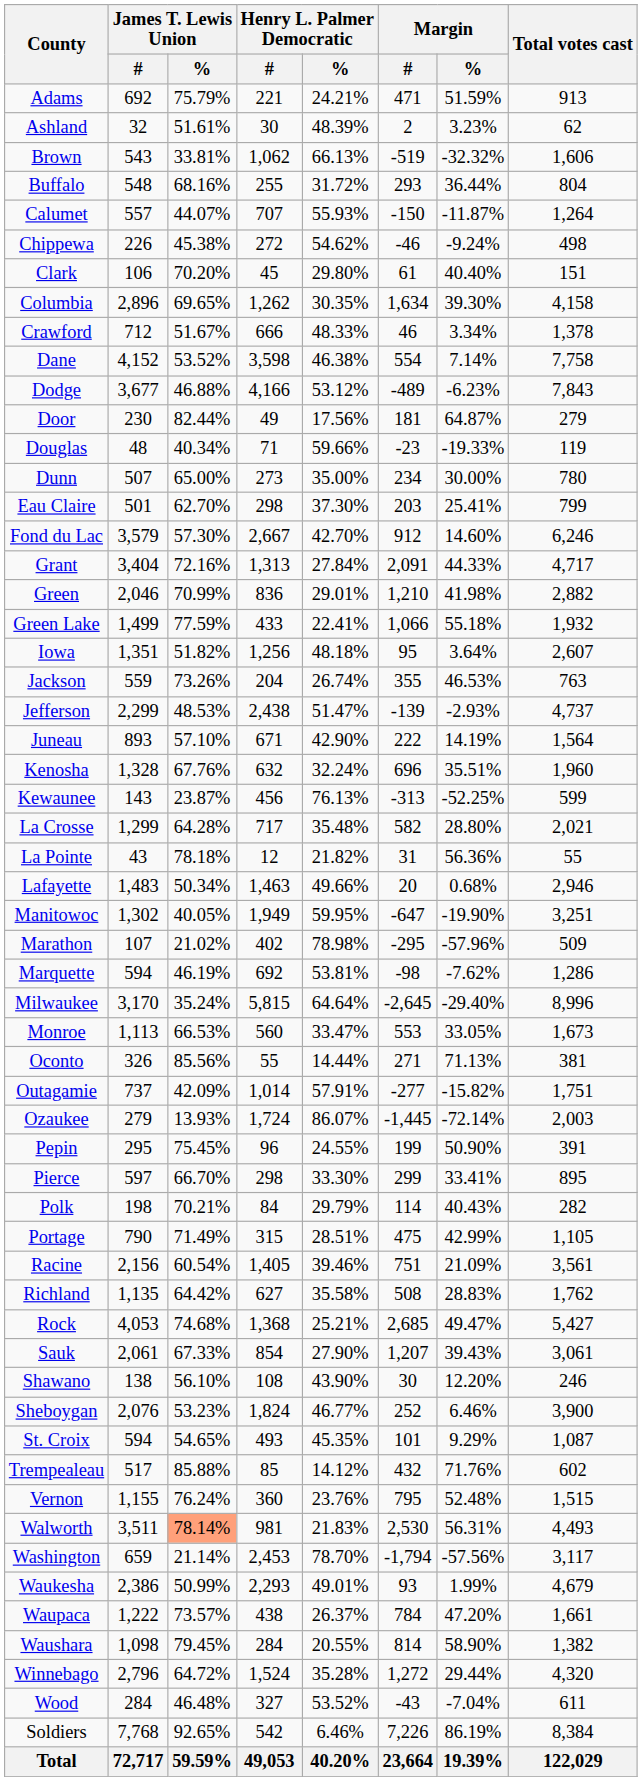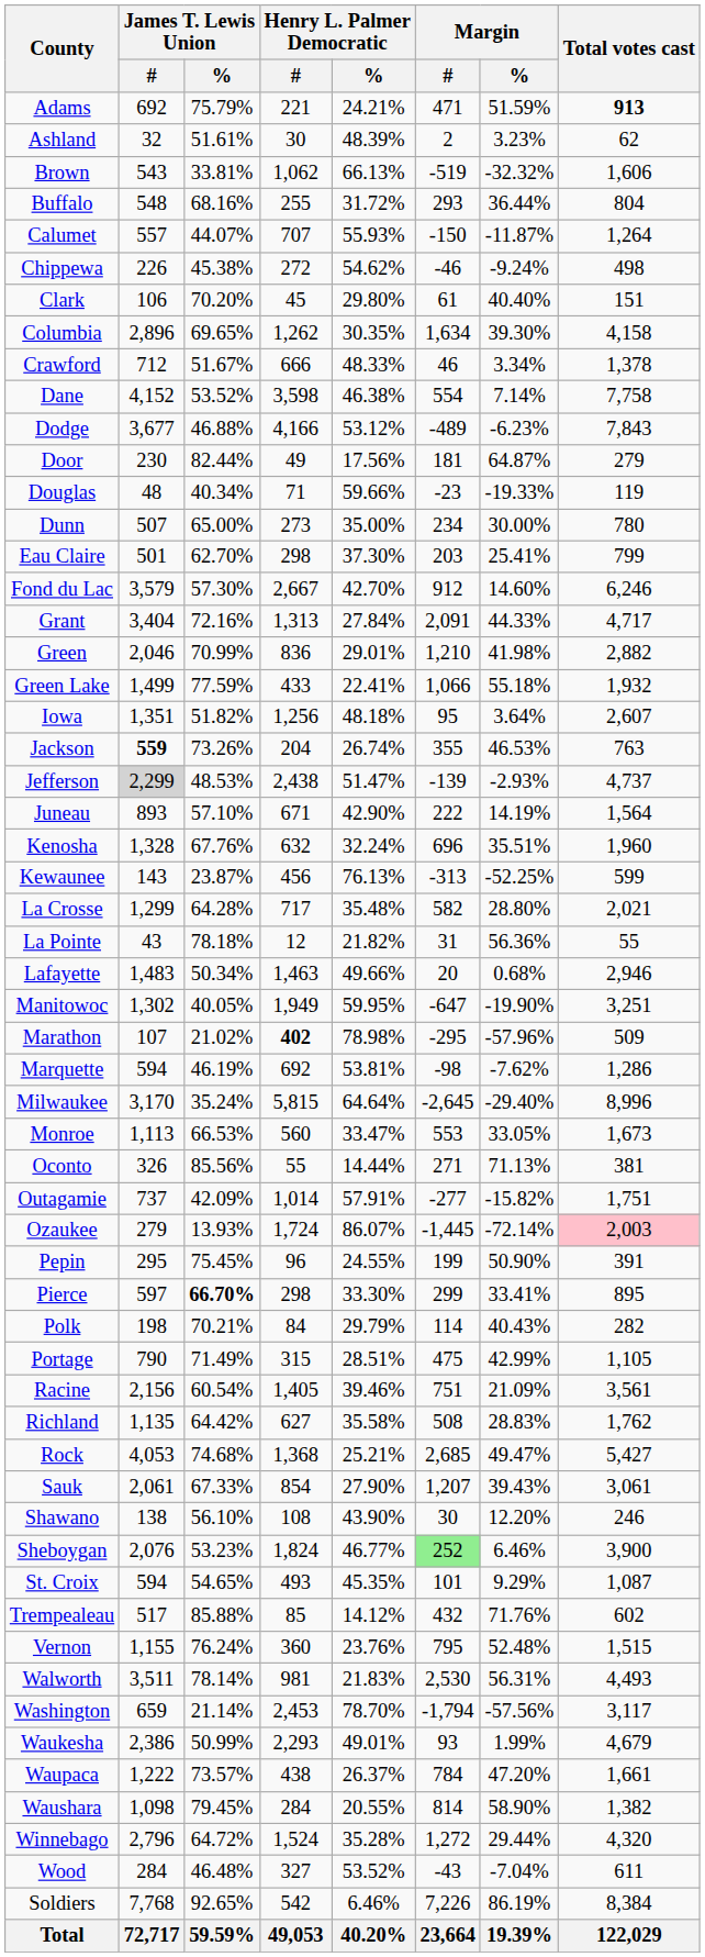Adams | Total votes cast: normal -> bold
Jackson | James T. Lewis Union / #: normal -> bold
Jefferson | James T. Lewis Union / #: no background -> lightgrey background
Marathon | Henry L. Palmer Democratic / #: normal -> bold
Ozaukee | Total votes cast: no background -> pink background
Pierce | James T. Lewis Union / %: normal -> bold
Sheboygan | Margin / #: no background -> lightgreen background
Walworth | James T. Lewis Union / %: lightsalmon background -> no background
